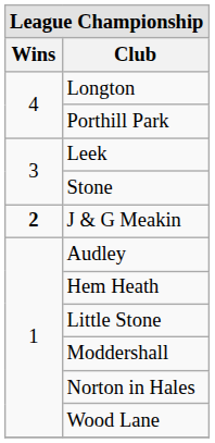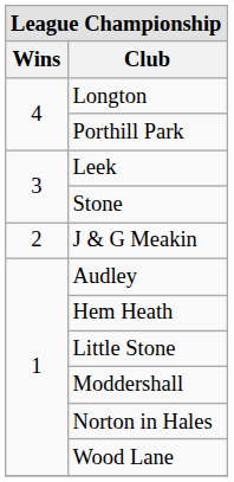J & G Meakin | Wins: bold -> normal
